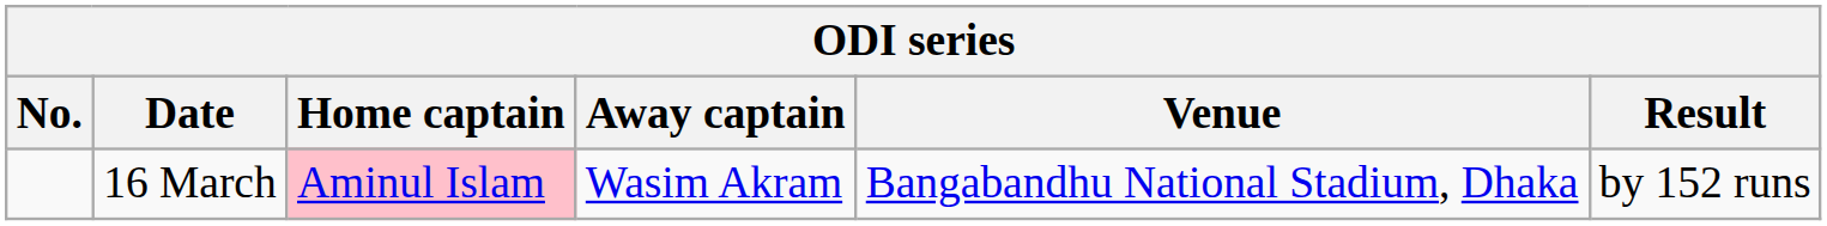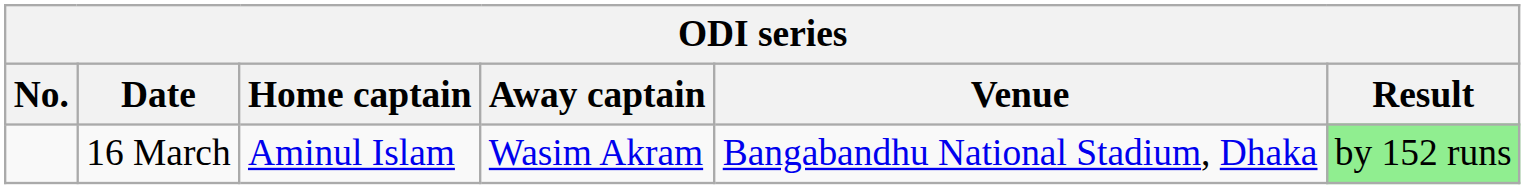16 March | Home captain: pink background -> no background
16 March | Result: no background -> lightgreen background
